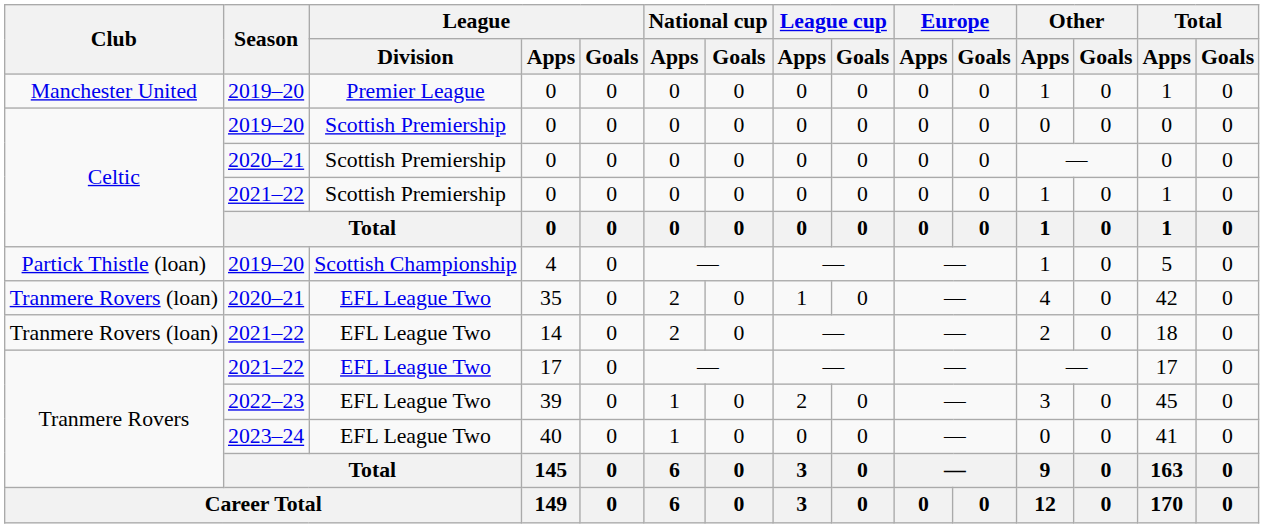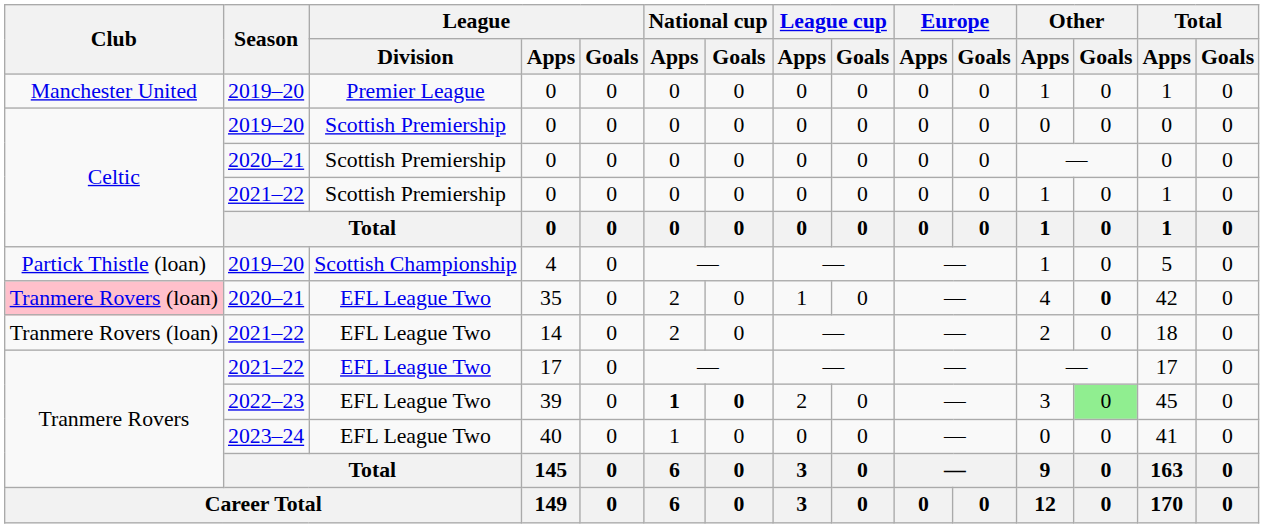35 | Club: no background -> pink background
35 | Other / Goals: normal -> bold
39 | National cup / Apps: normal -> bold
39 | National cup / Goals: normal -> bold
39 | Other / Goals: no background -> lightgreen background
